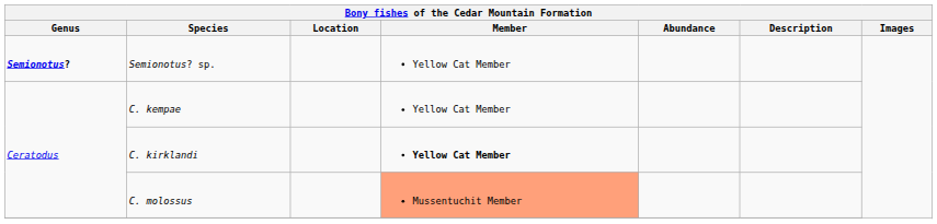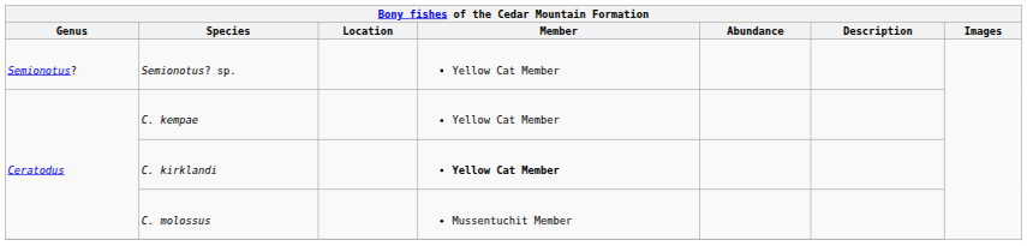Semionotus? sp. | Genus: bold -> normal
C. molossus | Member: lightsalmon background -> no background
